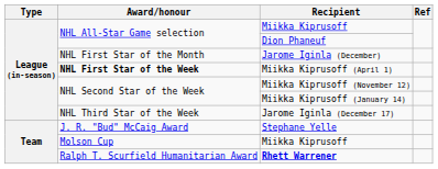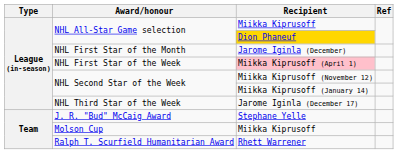Dion Phaneuf | Recipient: no background -> gold background
Miikka Kiprusoff (April 1) | Award/honour: bold -> normal
Miikka Kiprusoff (April 1) | Recipient: no background -> pink background
Rhett Warrener | Recipient: bold -> normal
